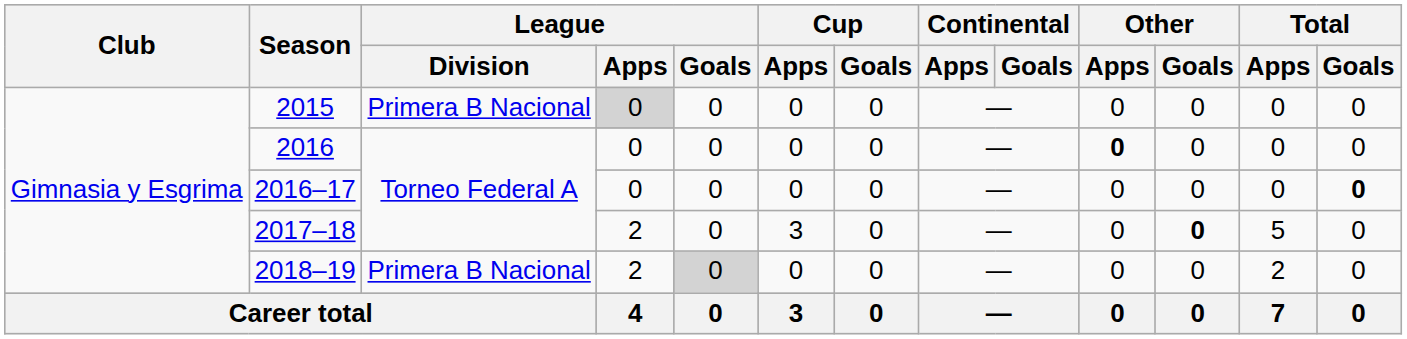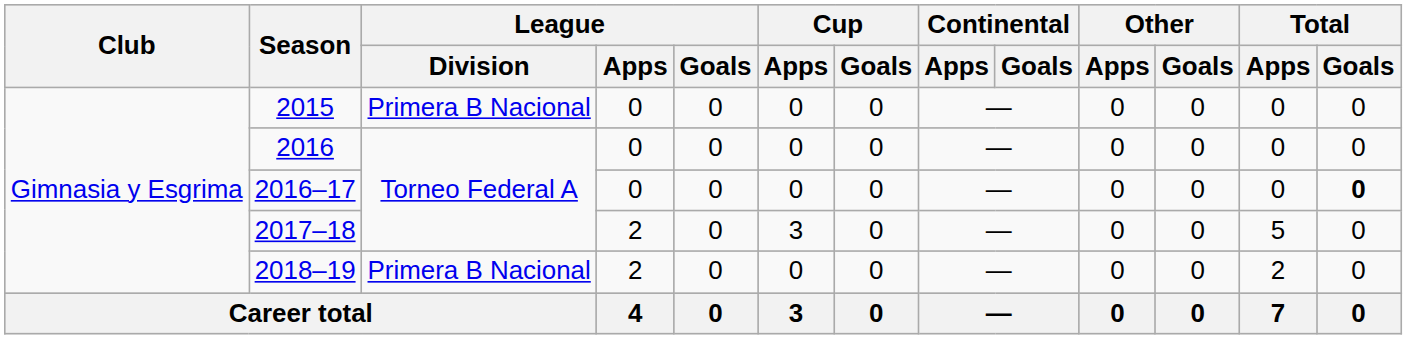2015 | League / Apps: lightgrey background -> no background
2016 | Other / Apps: bold -> normal
2017–18 | Other / Goals: bold -> normal
2018–19 | League / Goals: lightgrey background -> no background
